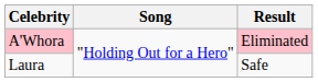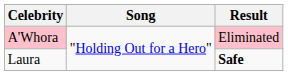Laura | Result: normal -> bold
